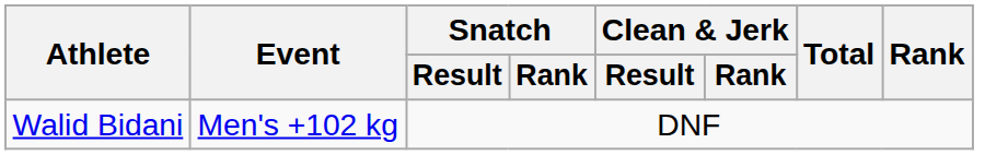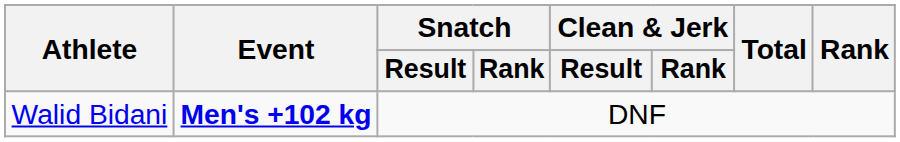Walid Bidani | Event: normal -> bold
